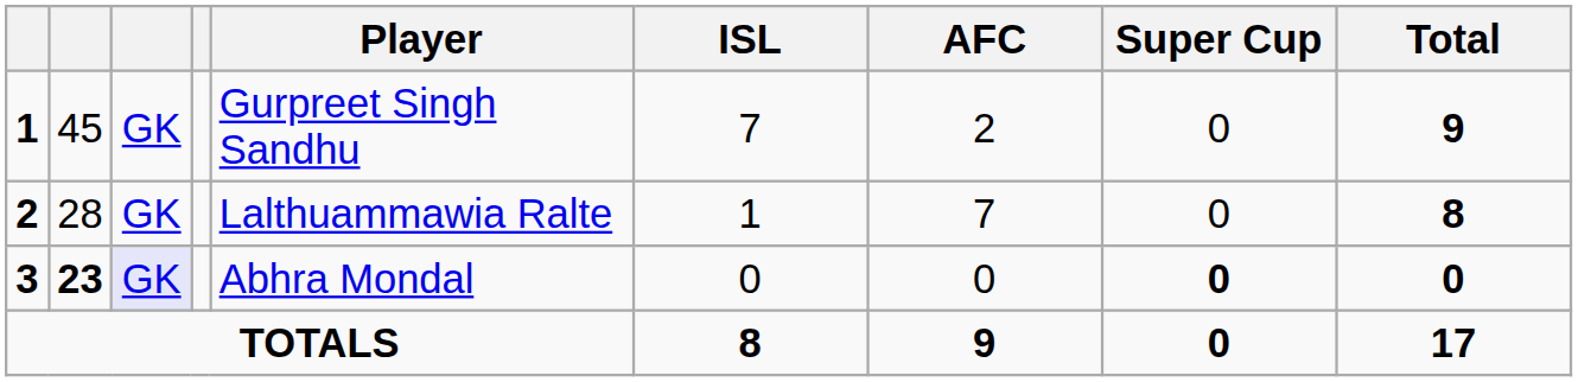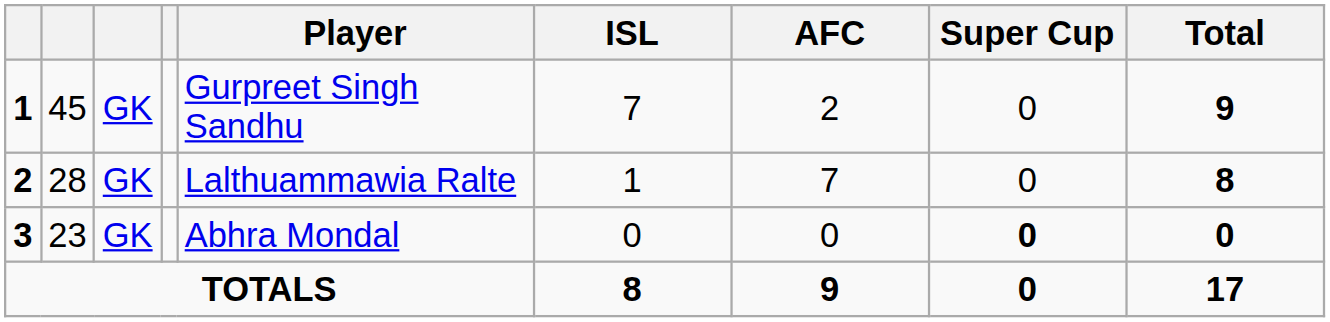3 | column 2: bold -> normal
3 | column 3: lavender background -> no background
